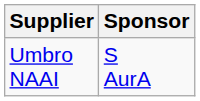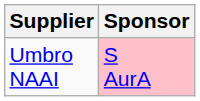Umbro NAAI | Sponsor: no background -> pink background
